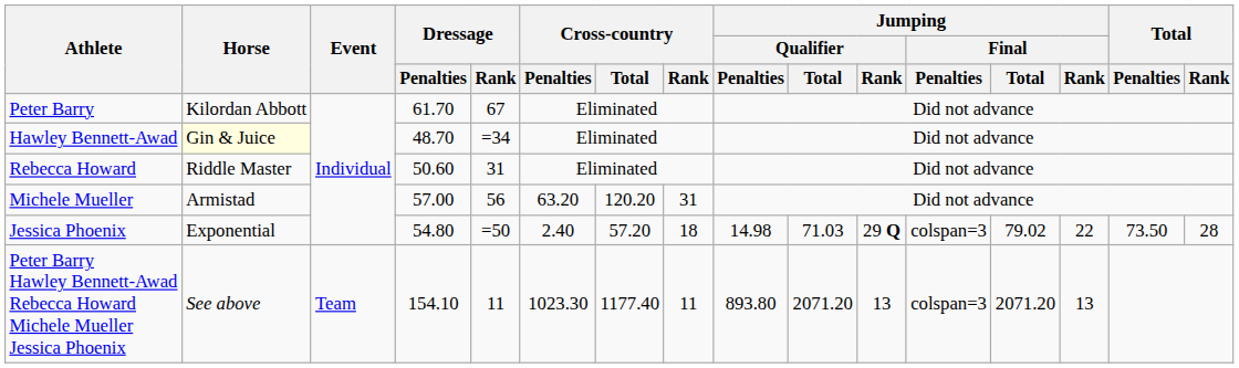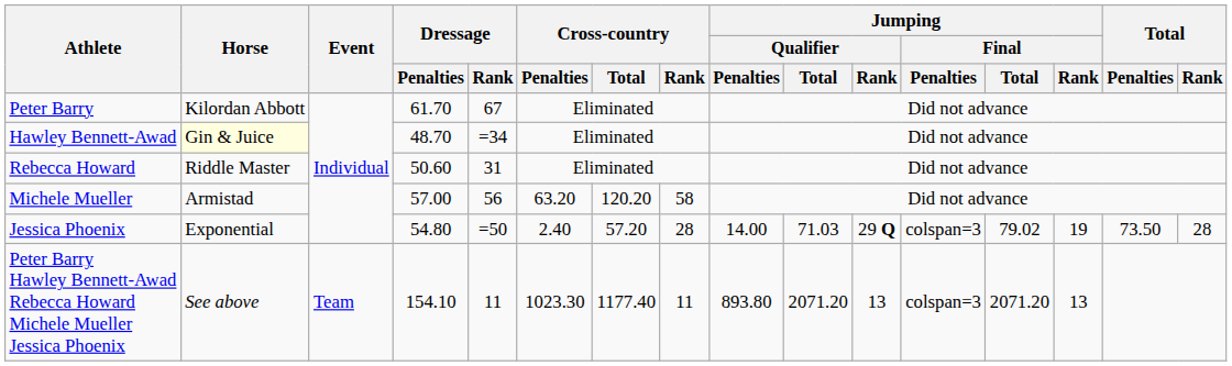Michele Mueller | Cross-country / Rank: 31 -> 58
Jessica Phoenix | Cross-country / Rank: 18 -> 28
Jessica Phoenix | Jumping / Qualifier / Penalties: 14.98 -> 14.00
Jessica Phoenix | Jumping / Final / Rank: 22 -> 19
